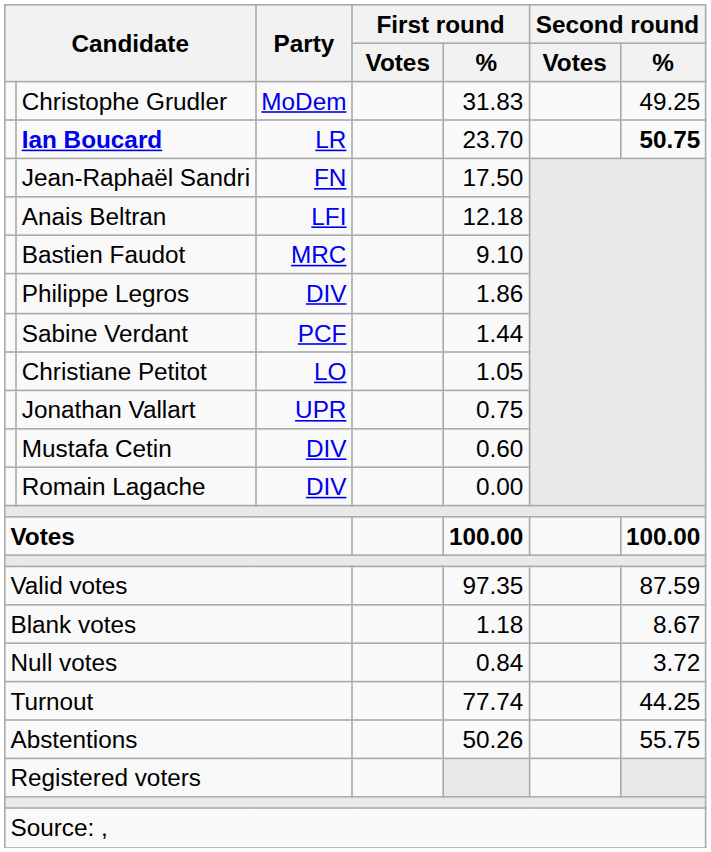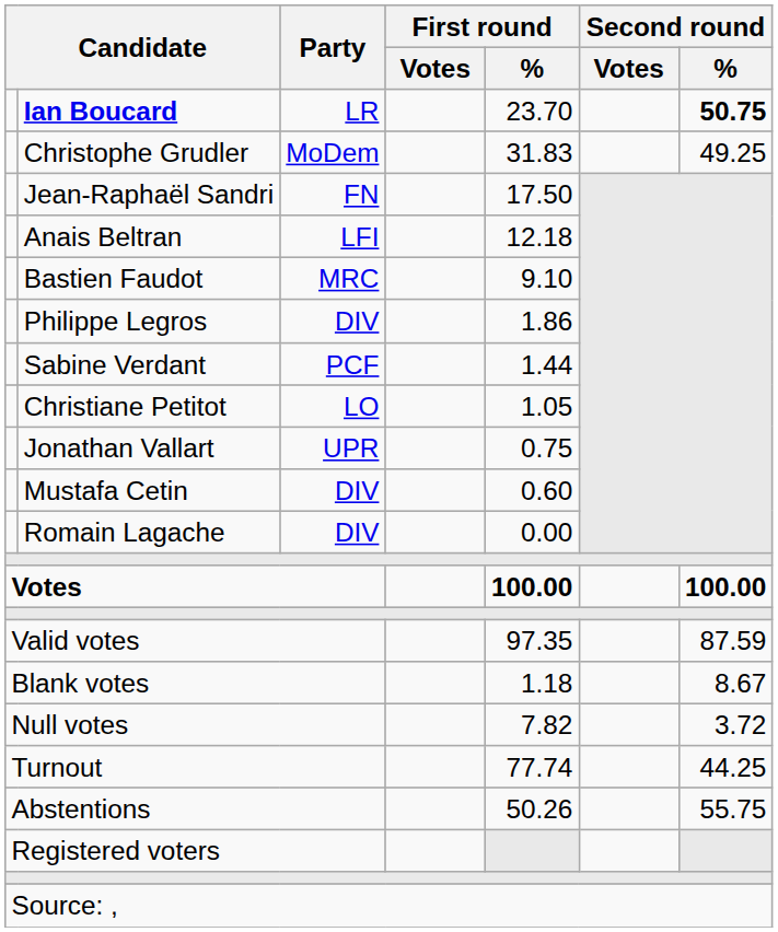rows swapped: Christophe Grudler <-> Ian Boucard
Null votes | First round / %: 0.84 -> 7.82
